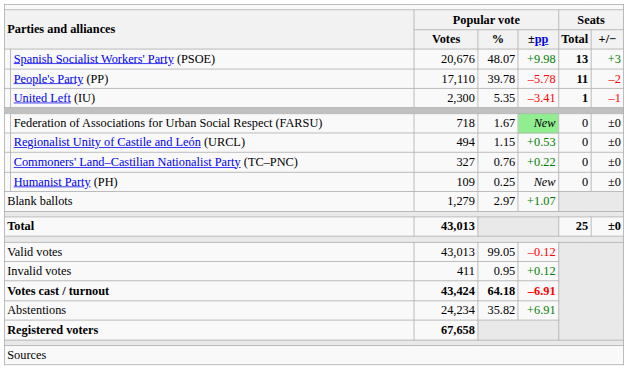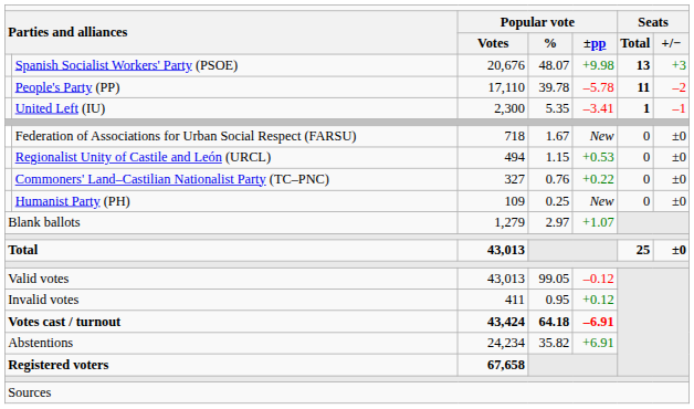Federation of Associations for Urban Social Respect (FARSU) | column 5: lightgreen background -> no background
